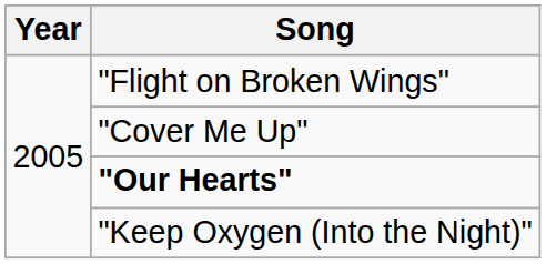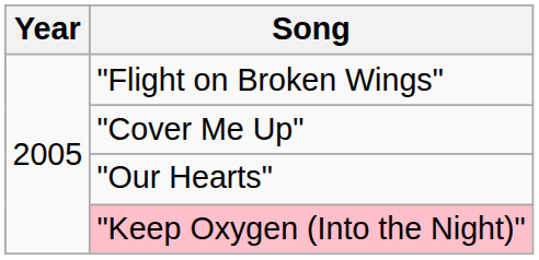"Our Hearts" | Song: bold -> normal
"Keep Oxygen (Into the Night)" | Song: no background -> pink background
